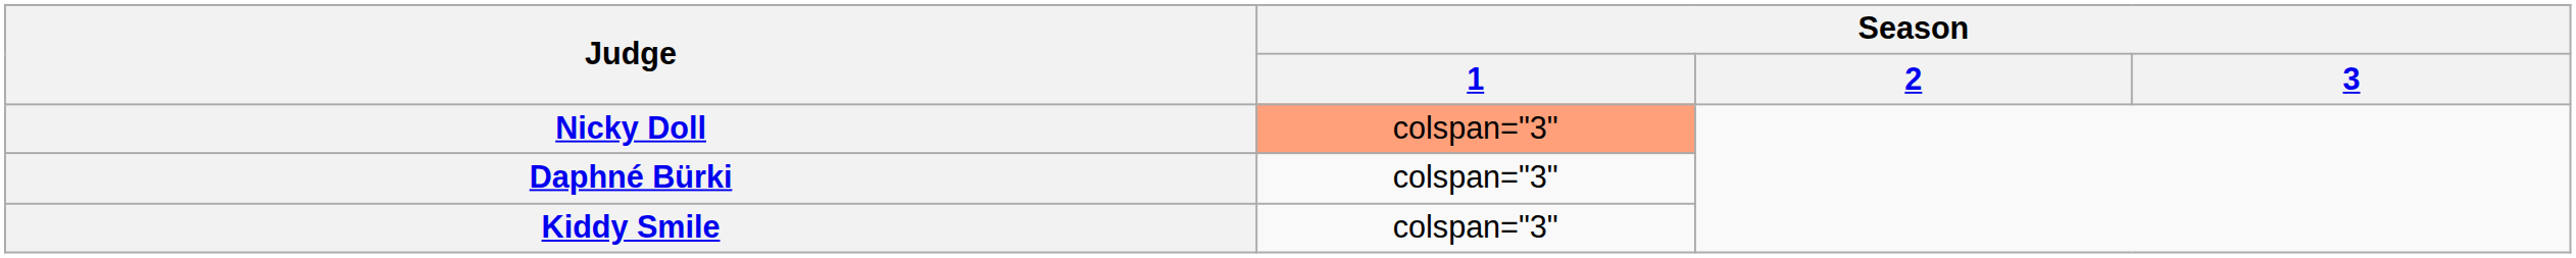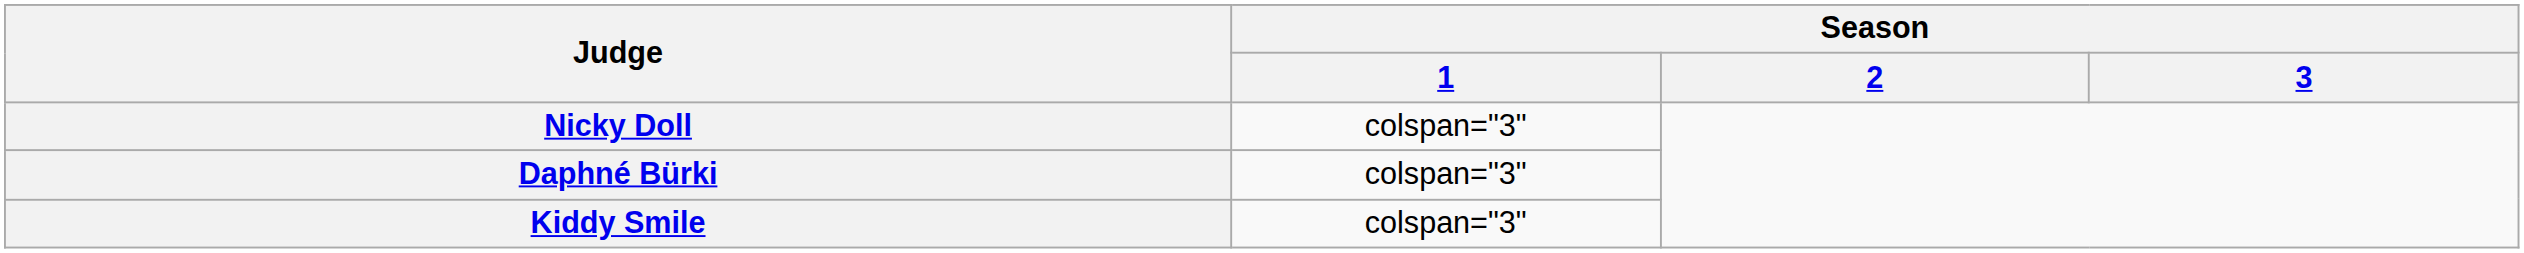Nicky Doll | Season / 1: lightsalmon background -> no background
